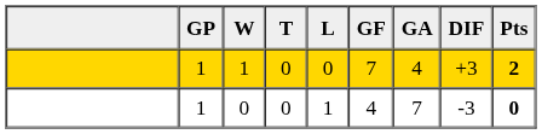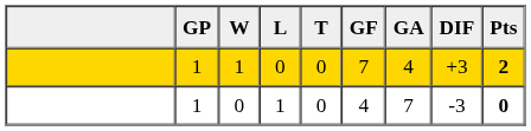columns swapped: T <-> L
